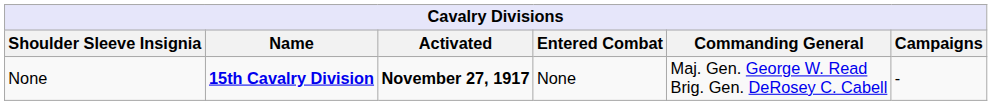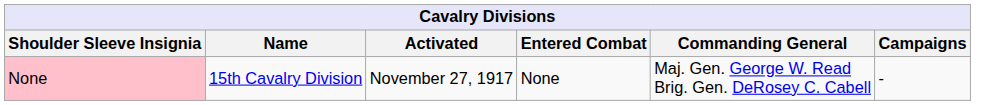row 3 | Shoulder Sleeve Insignia: no background -> pink background
row 3 | Name: bold -> normal
row 3 | Activated: bold -> normal
